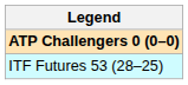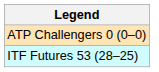row 2 | column 1: bold -> normal
